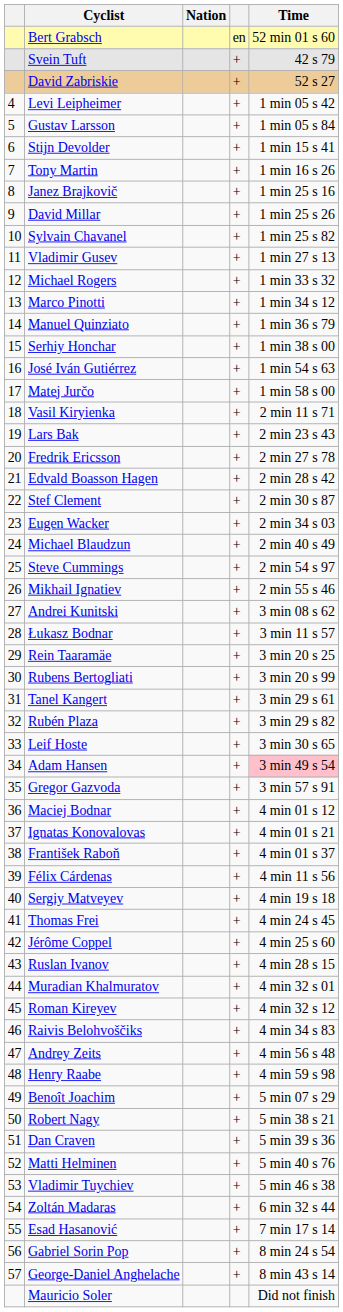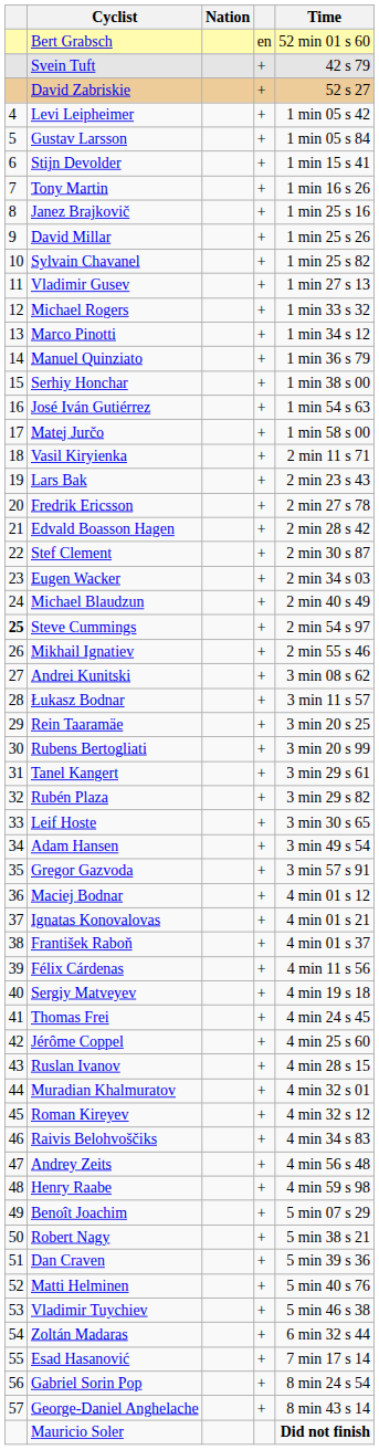Steve Cummings | column 1: normal -> bold
Adam Hansen | Time: pink background -> no background
Mauricio Soler | Time: normal -> bold
